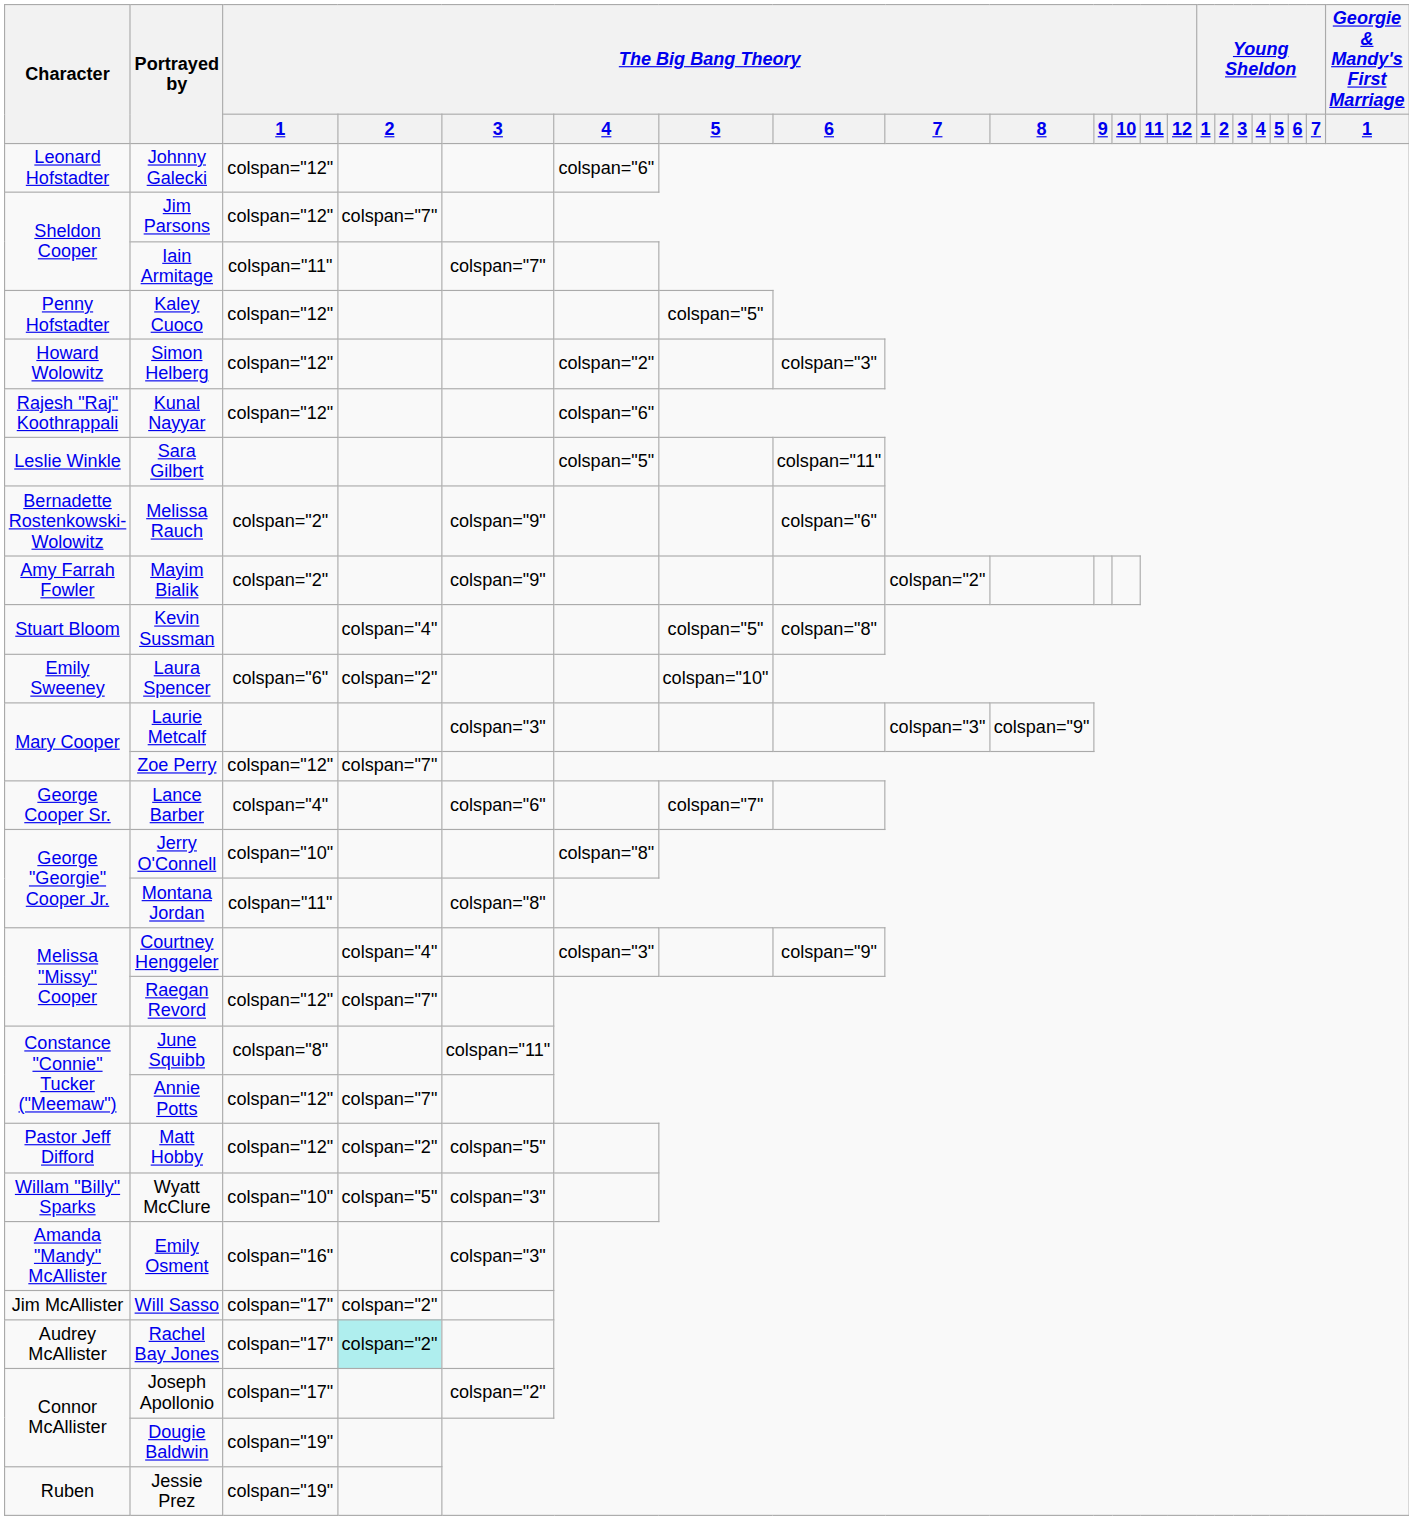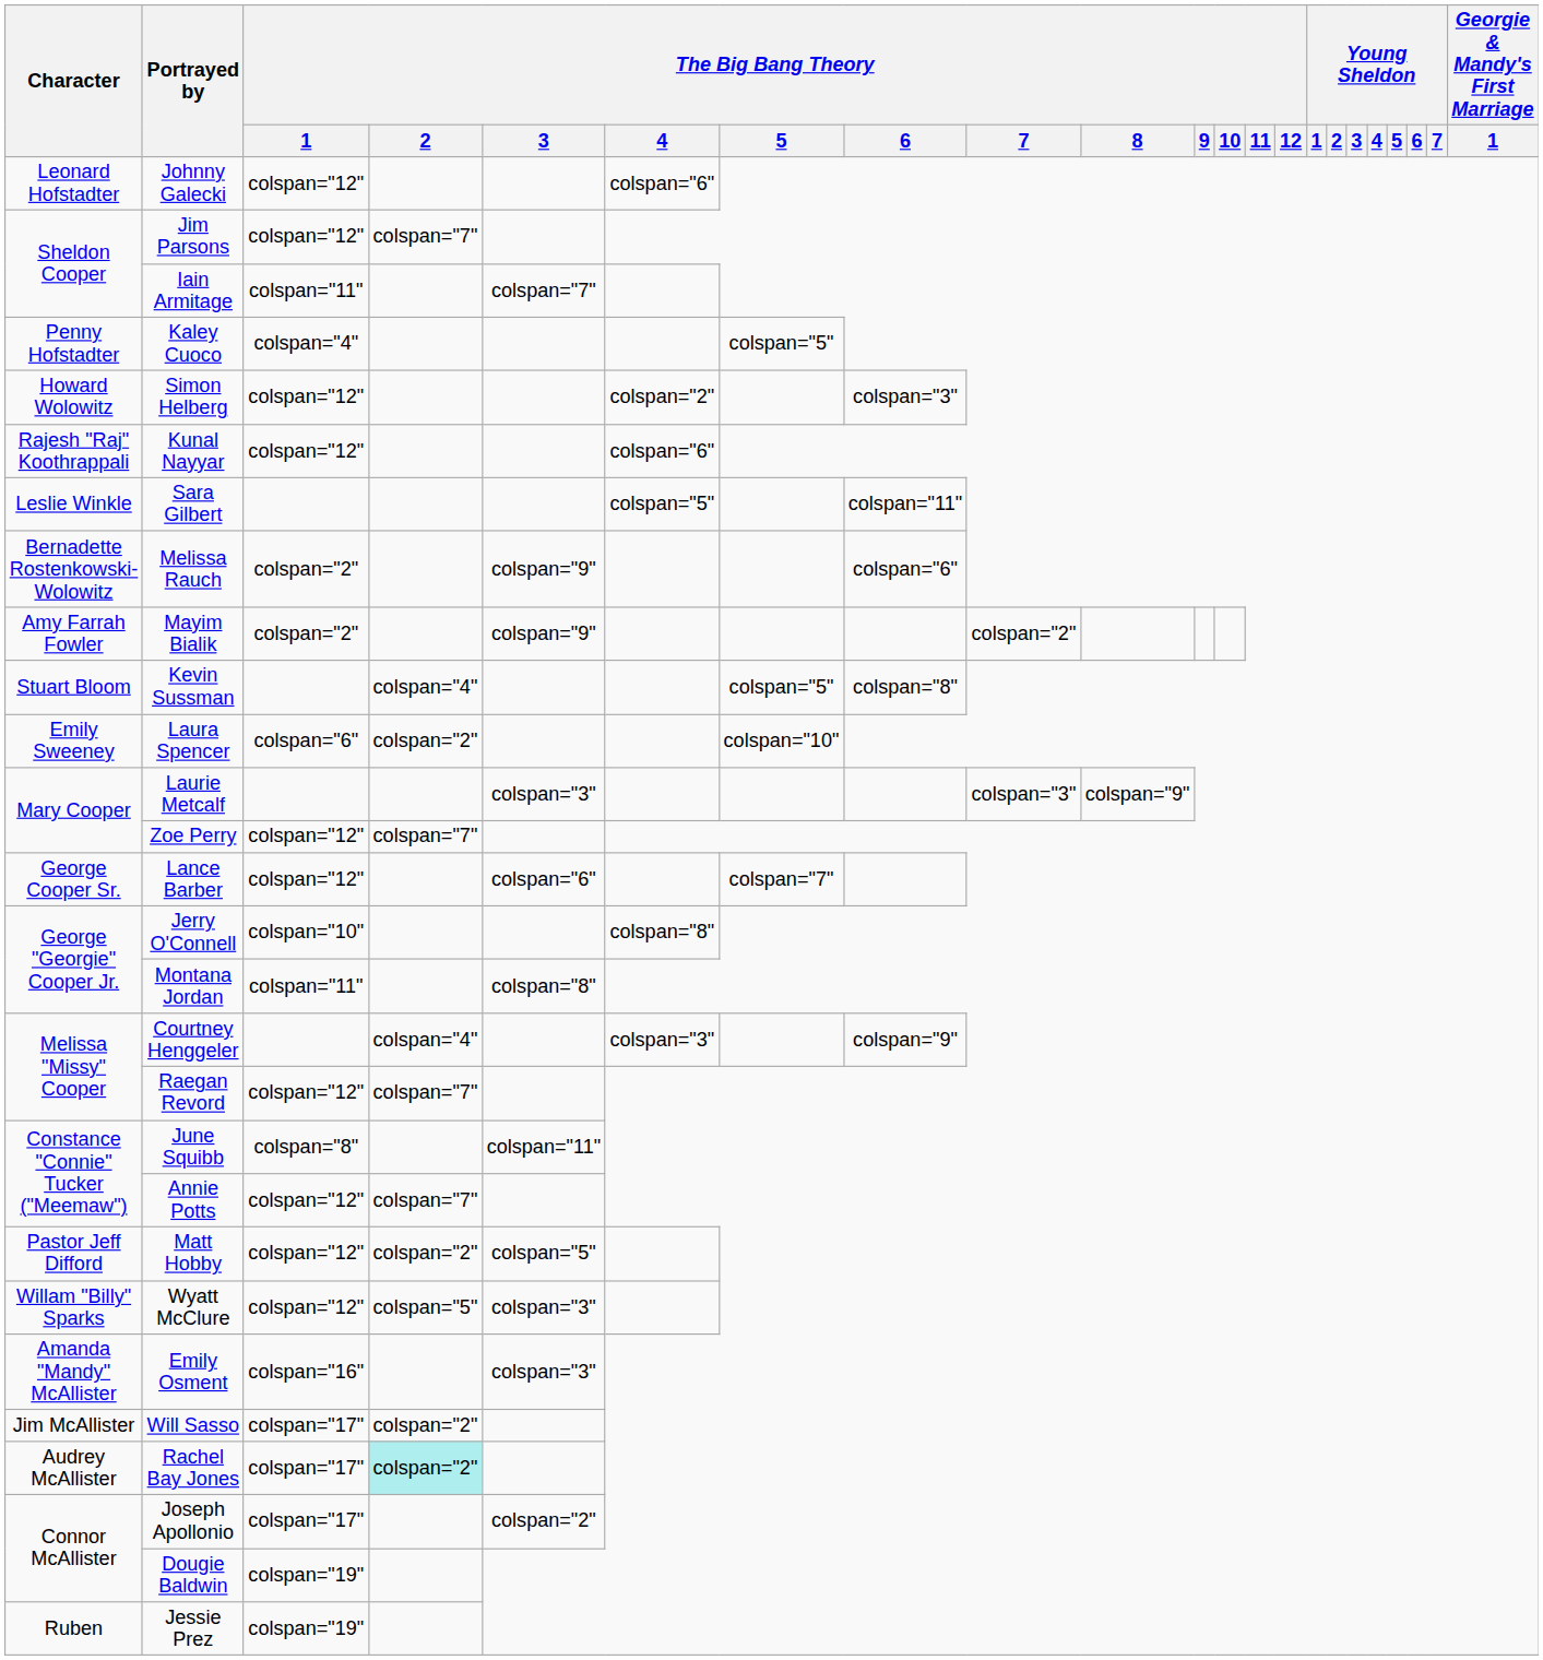Kaley Cuoco | The Big Bang Theory / 1: colspan="12" -> colspan="4"
Lance Barber | The Big Bang Theory / 1: colspan="4" -> colspan="12"
Wyatt McClure | The Big Bang Theory / 1: colspan="10" -> colspan="12"
